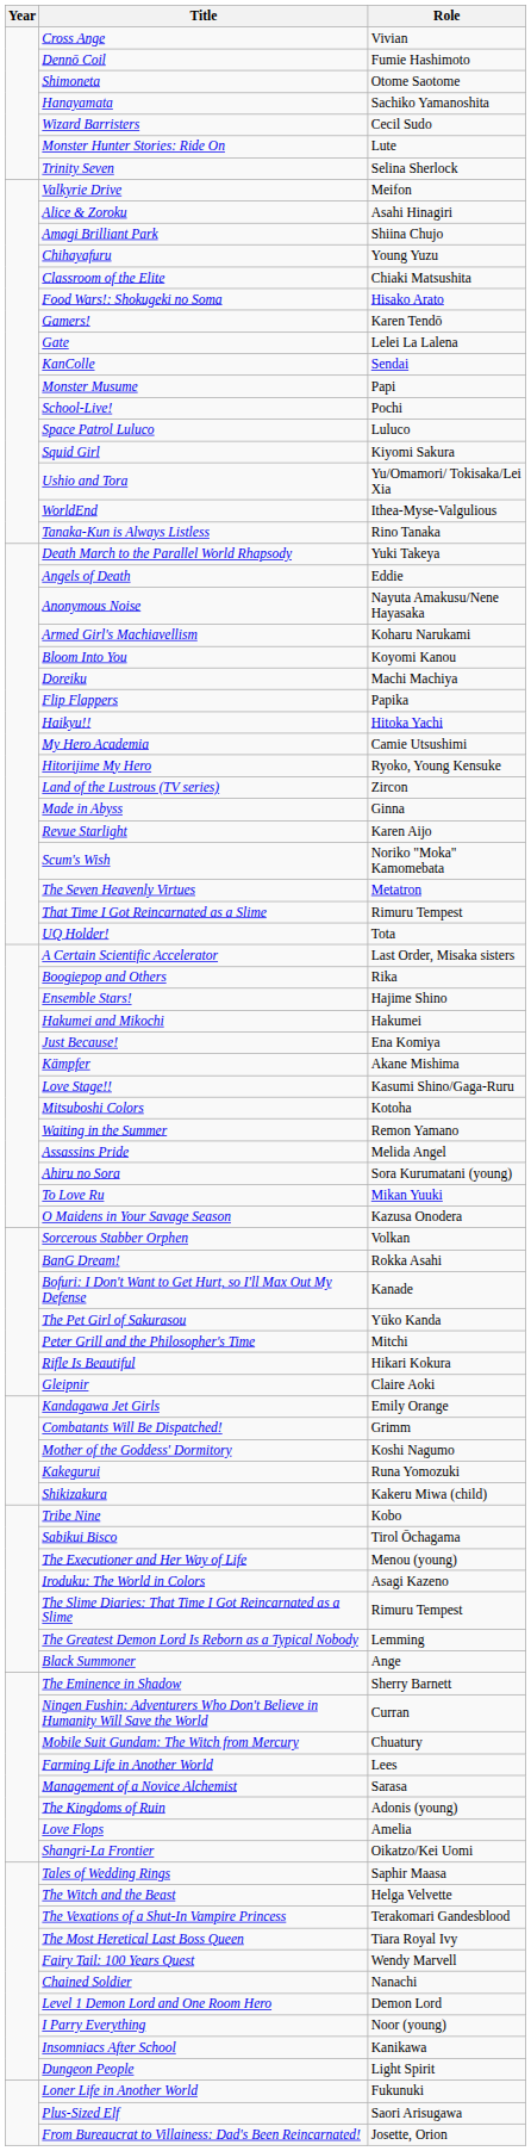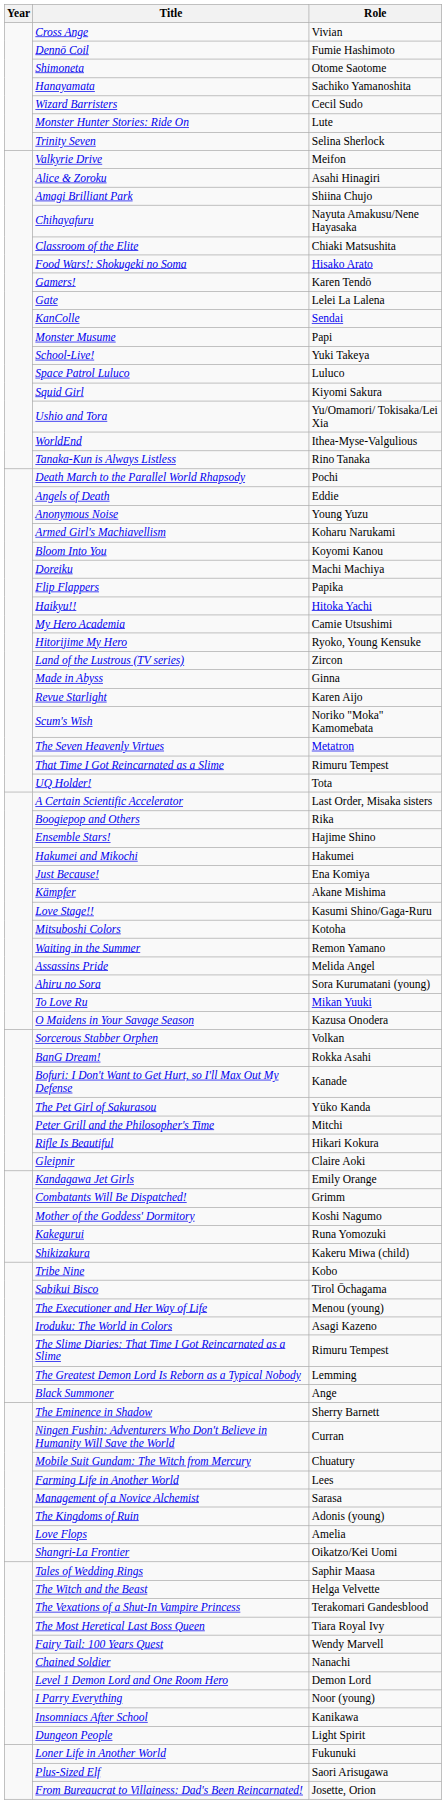Chihayafuru | Role: Young Yuzu -> Nayuta Amakusu/Nene Hayasaka
School-Live! | Role: Pochi -> Yuki Takeya
Death March to the Parallel World Rhapsody | Role: Yuki Takeya -> Pochi
Anonymous Noise | Role: Nayuta Amakusu/Nene Hayasaka -> Young Yuzu
